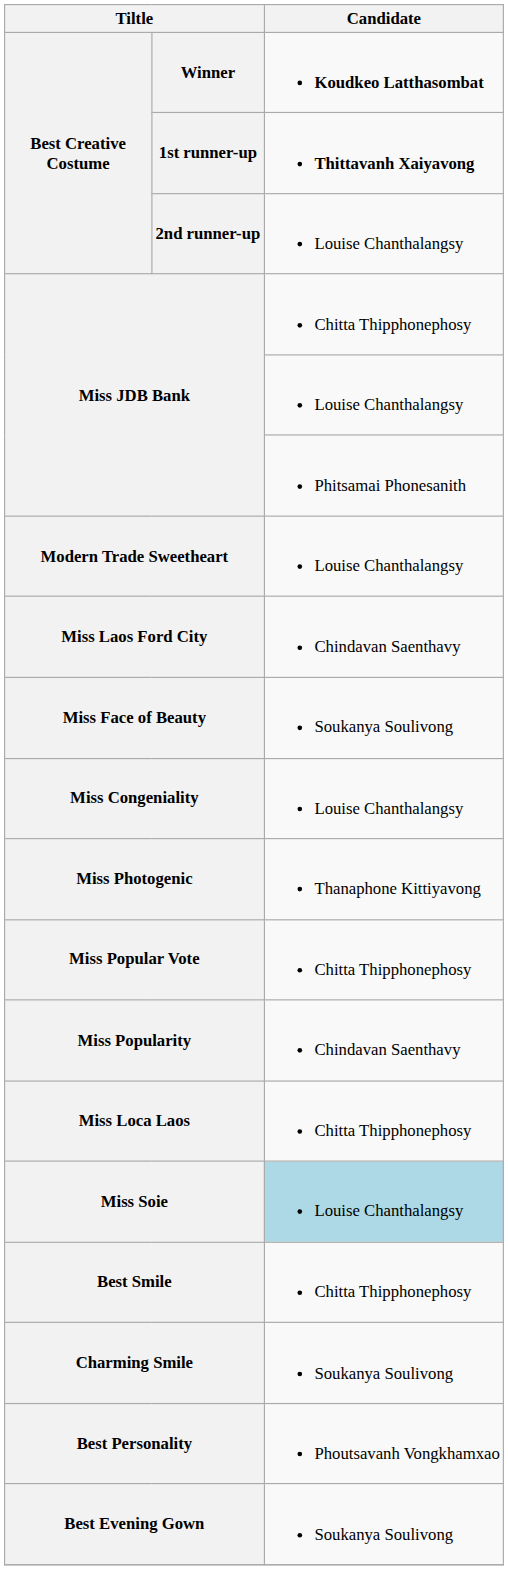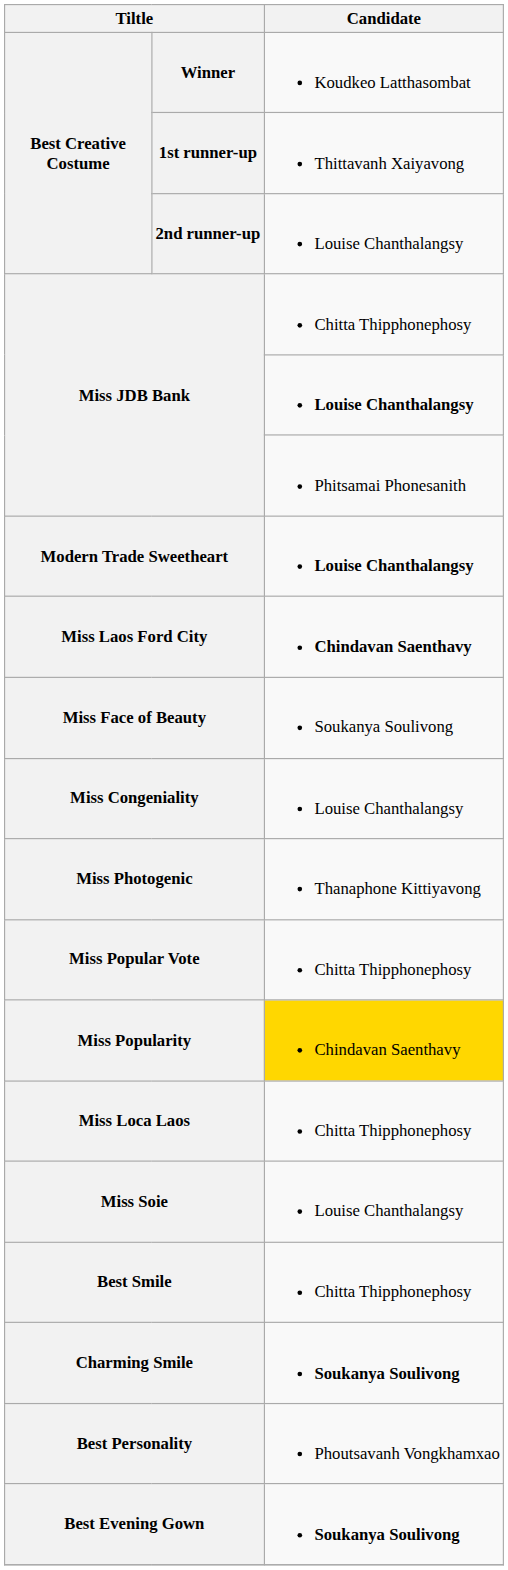Winner | Candidate: bold -> normal
1st runner-up | Candidate: bold -> normal
Miss JDB Bank / Louise Chanthalangsy | Candidate: normal -> bold
Modern Trade Sweetheart | Candidate: normal -> bold
Miss Laos Ford City | Candidate: normal -> bold
Miss Popularity | Candidate: no background -> gold background
Miss Soie | Candidate: lightblue background -> no background
Charming Smile | Candidate: normal -> bold
Best Evening Gown | Candidate: normal -> bold
